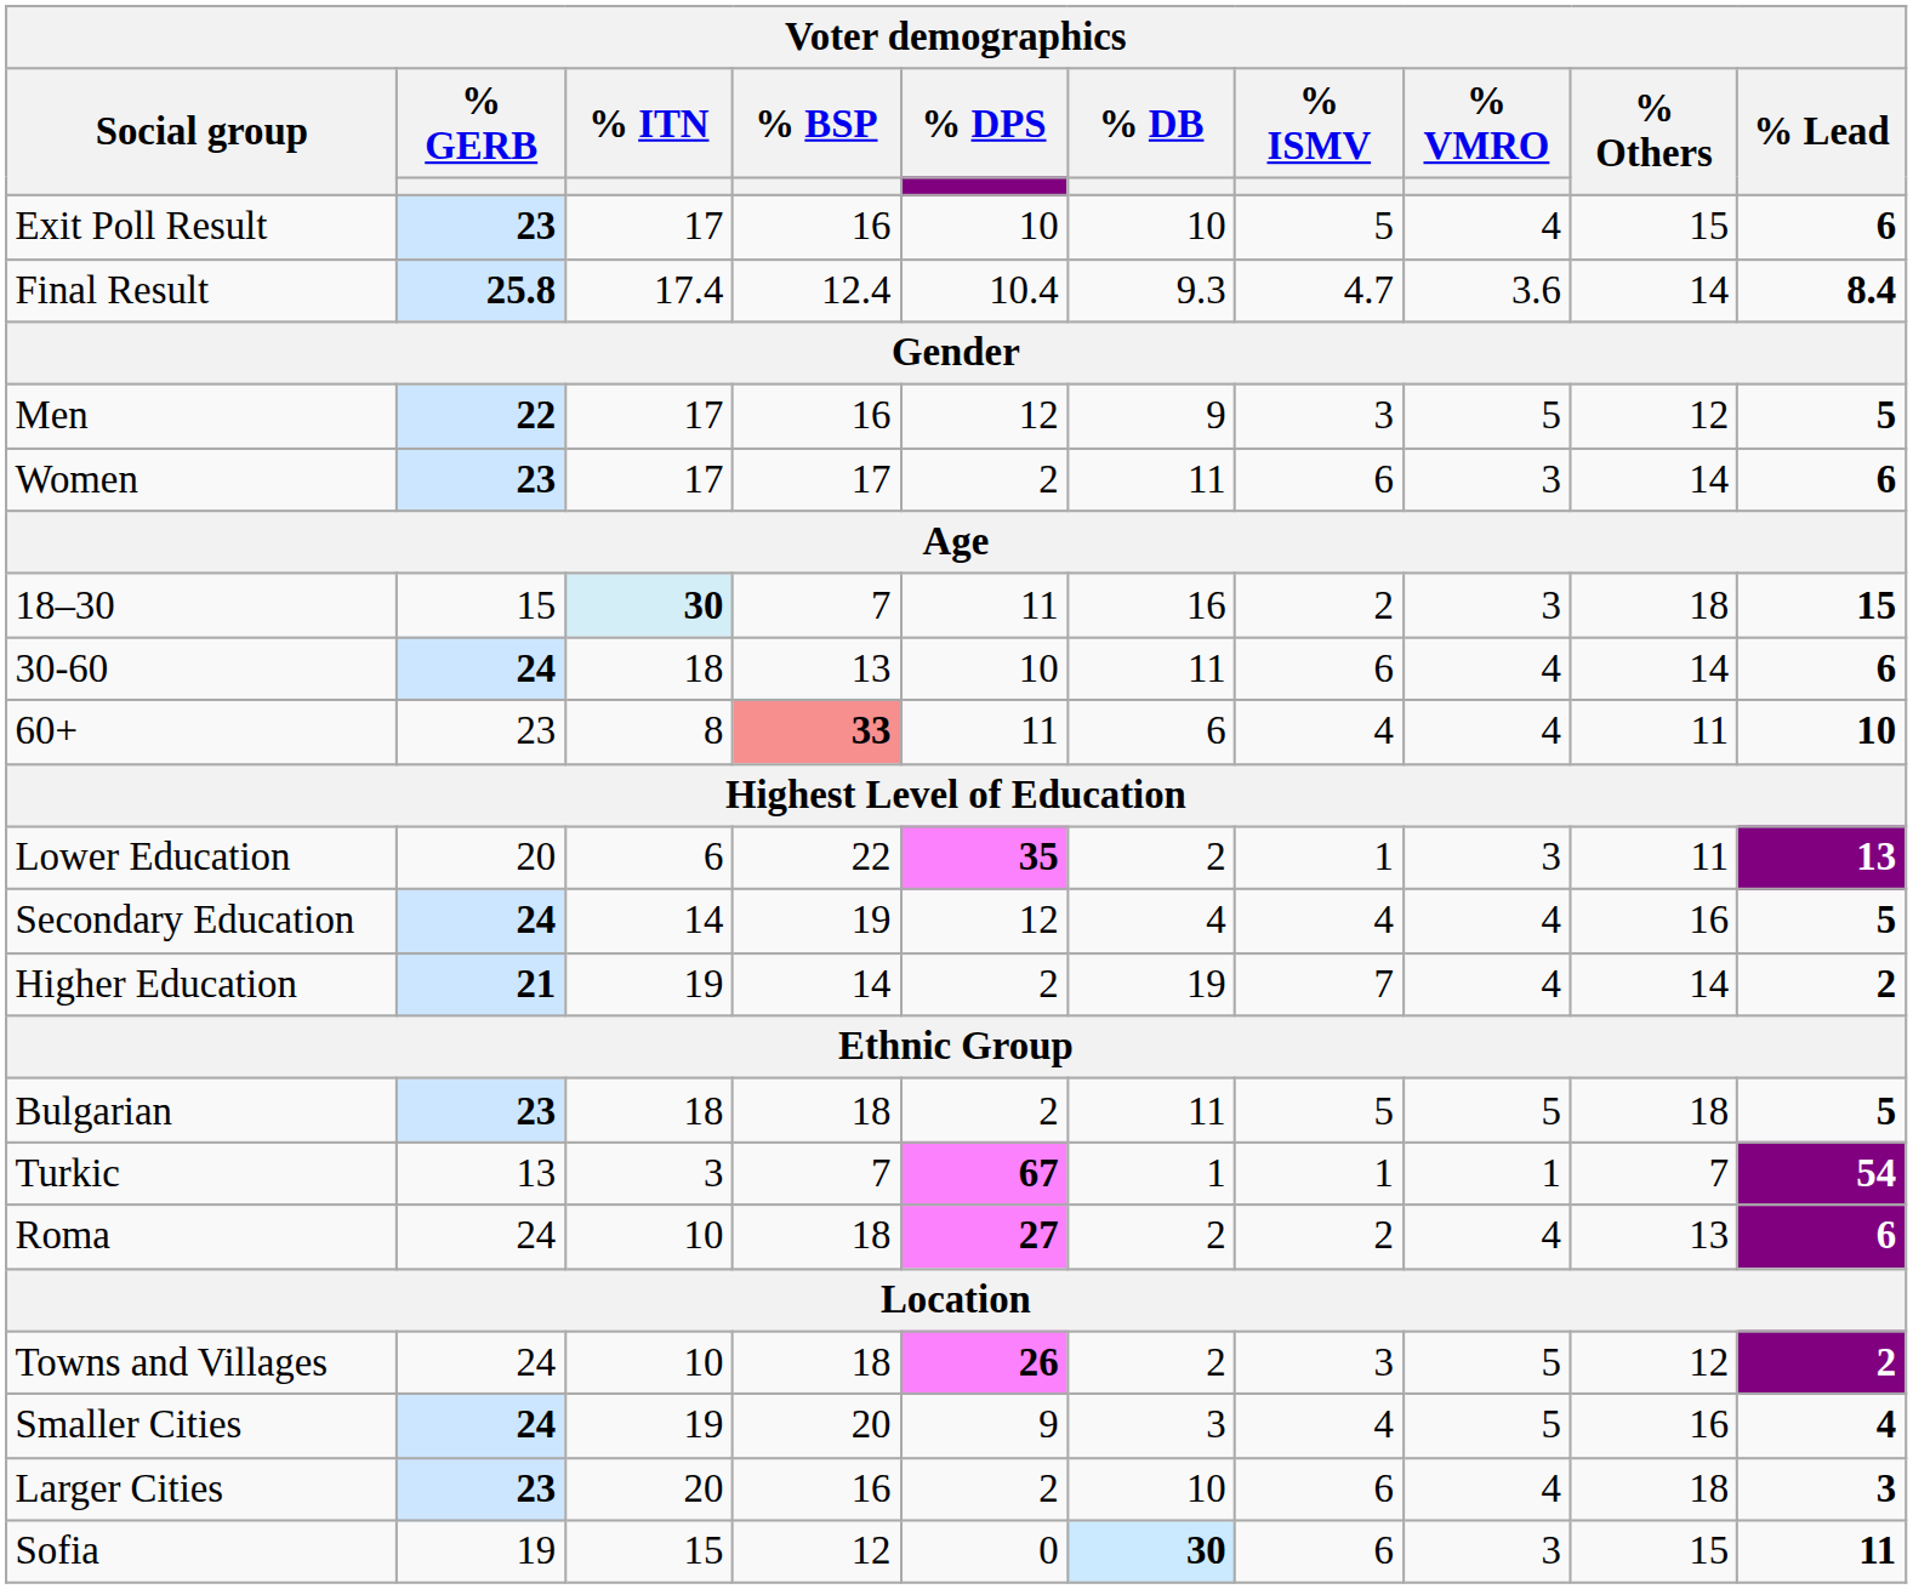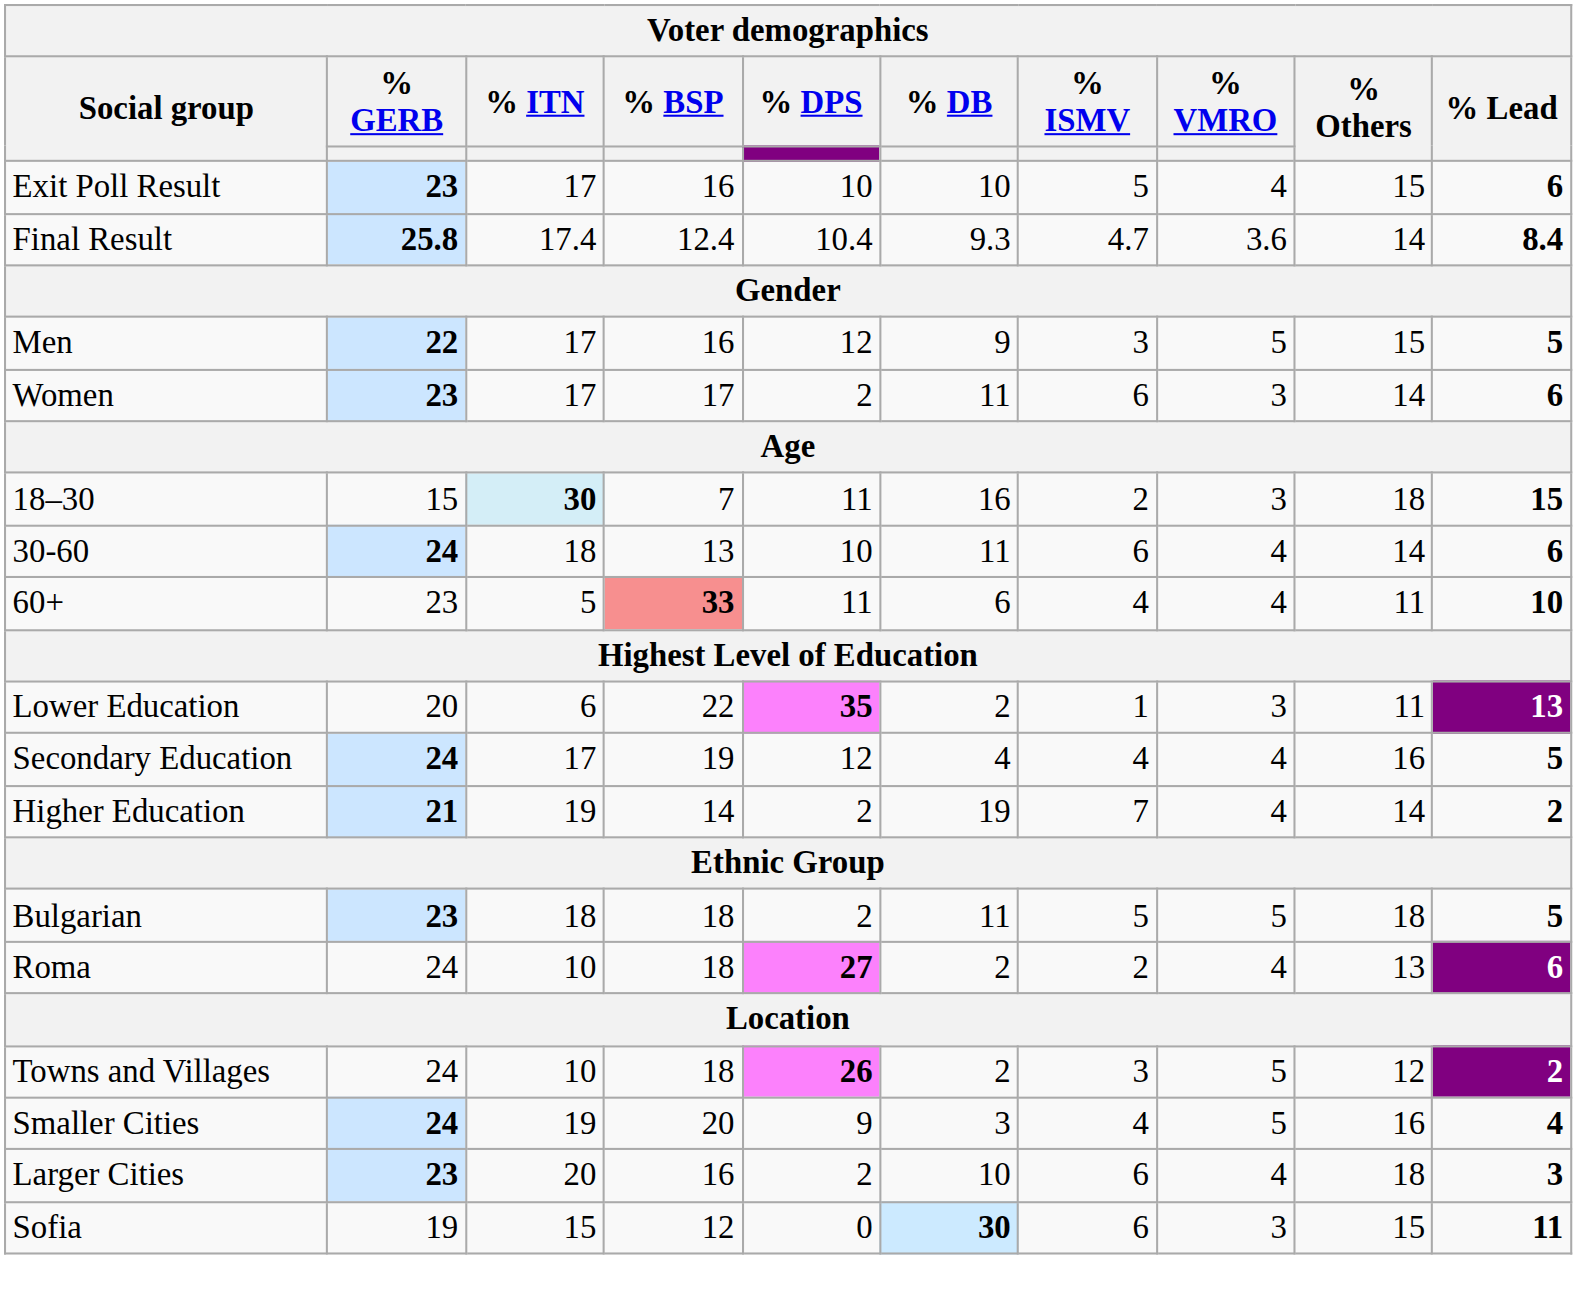Men | % Others: 12 -> 15
60+ | % ITN: 8 -> 5
Secondary Education | % ITN: 14 -> 17
- row: Turkic | 13 | 3 | 7 | 67 | 1 | 1 | 1 | 7 | 54
